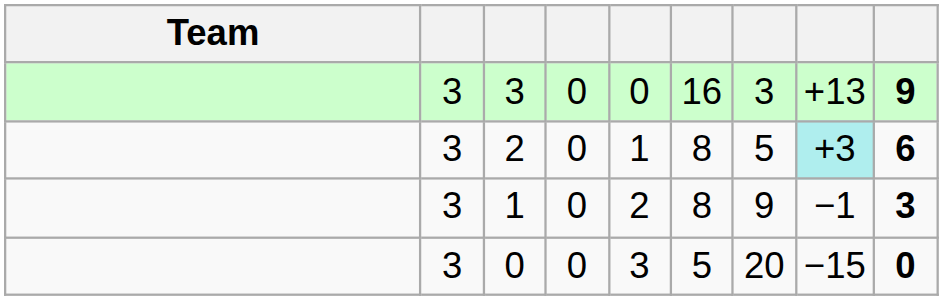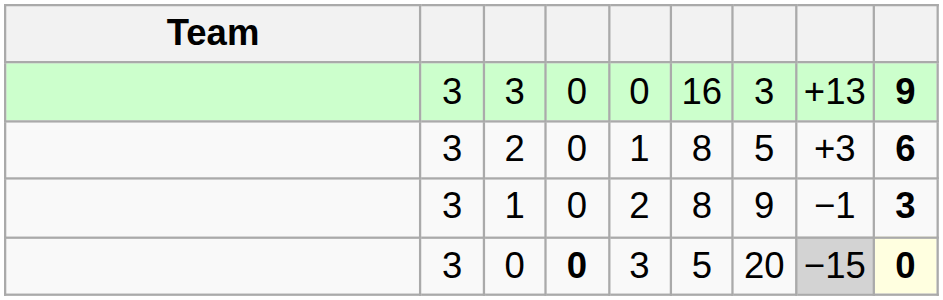row 3 | column 8: paleturquoise background -> no background
row 5 | column 4: normal -> bold
row 5 | column 8: no background -> lightgrey background
row 5 | column 9: no background -> lightyellow background
